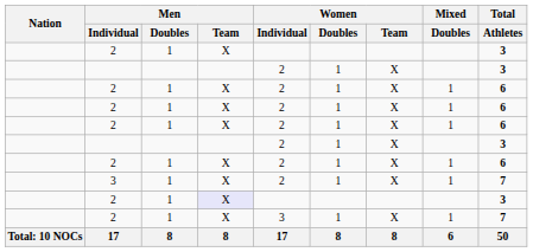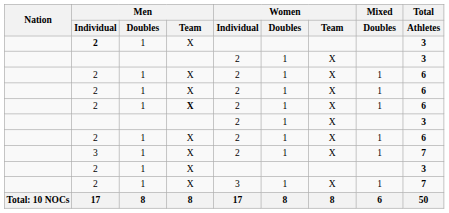row 3 | Men / Individual: normal -> bold
row 7 | Men / Team: normal -> bold
row 11 | Men / Team: lavender background -> no background
